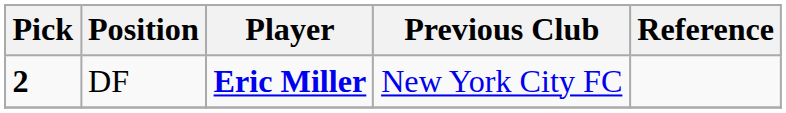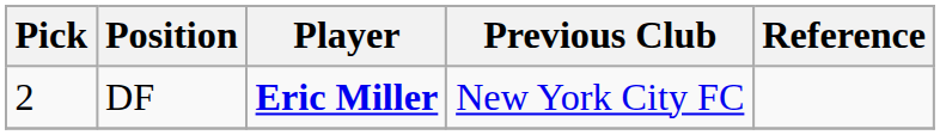DF | Pick: bold -> normal
